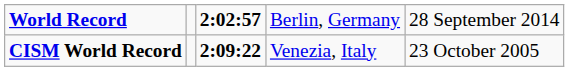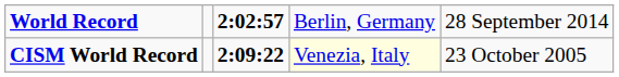CISM World Record | column 4: no background -> lightyellow background
